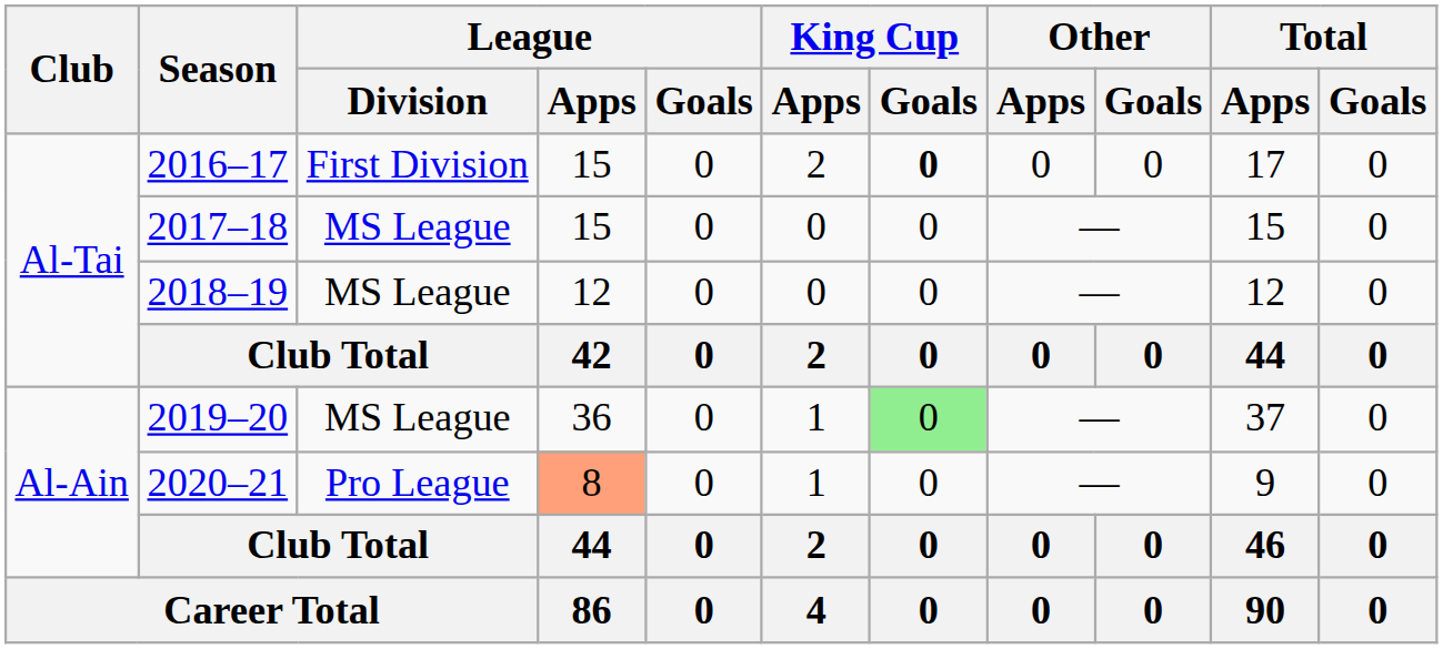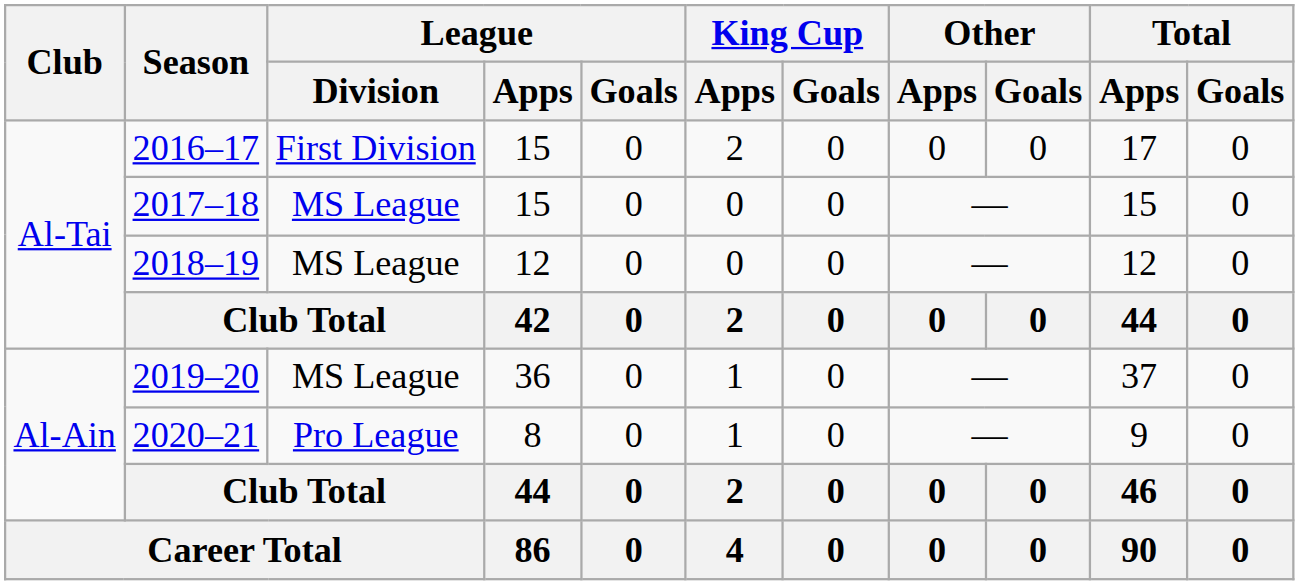2016–17 | King Cup / Goals: bold -> normal
2019–20 | King Cup / Goals: lightgreen background -> no background
2020–21 | League / Apps: lightsalmon background -> no background
